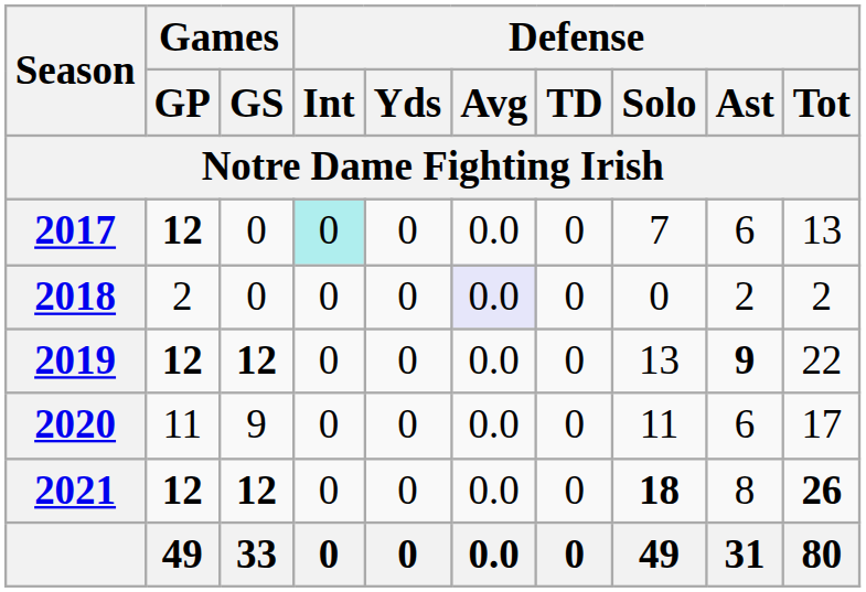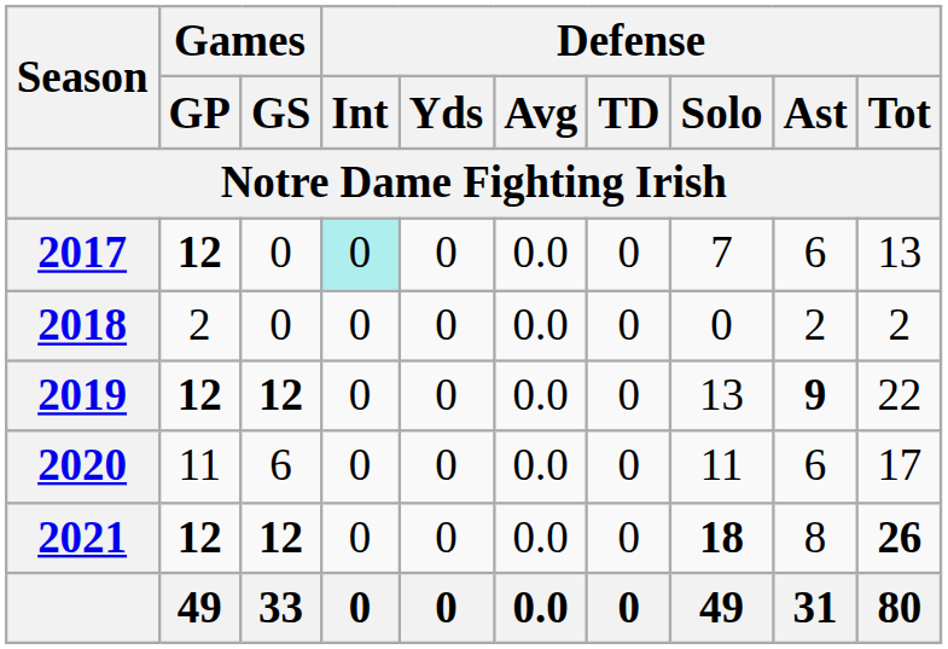2018 | Defense / Avg: lavender background -> no background
2020 | Games / GS: 9 -> 6
